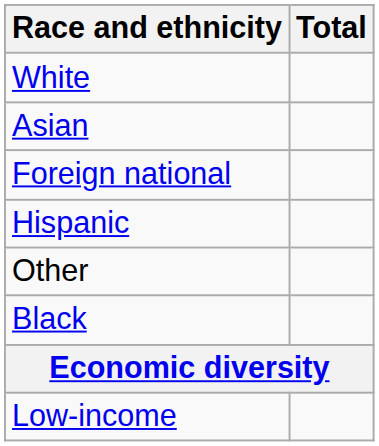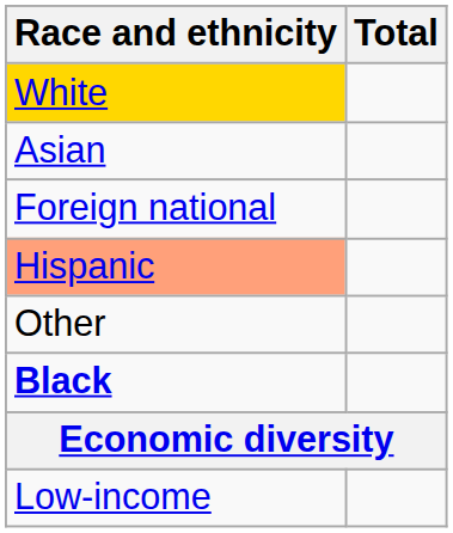White | Race and ethnicity: no background -> gold background
Hispanic | Race and ethnicity: no background -> lightsalmon background
Black | Race and ethnicity: normal -> bold
